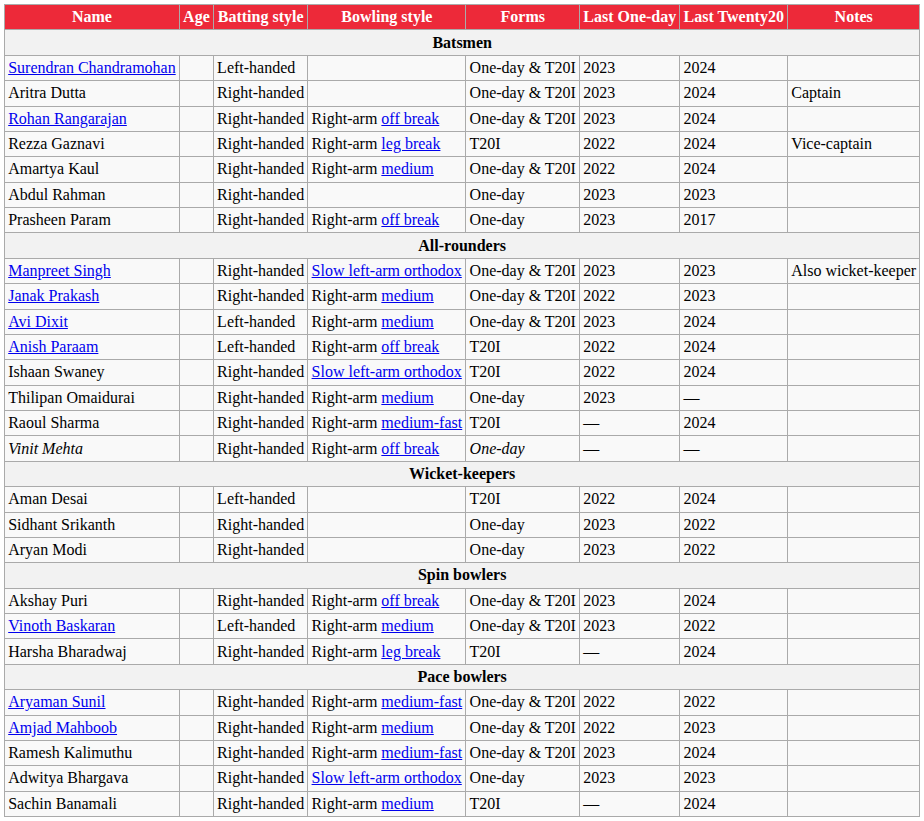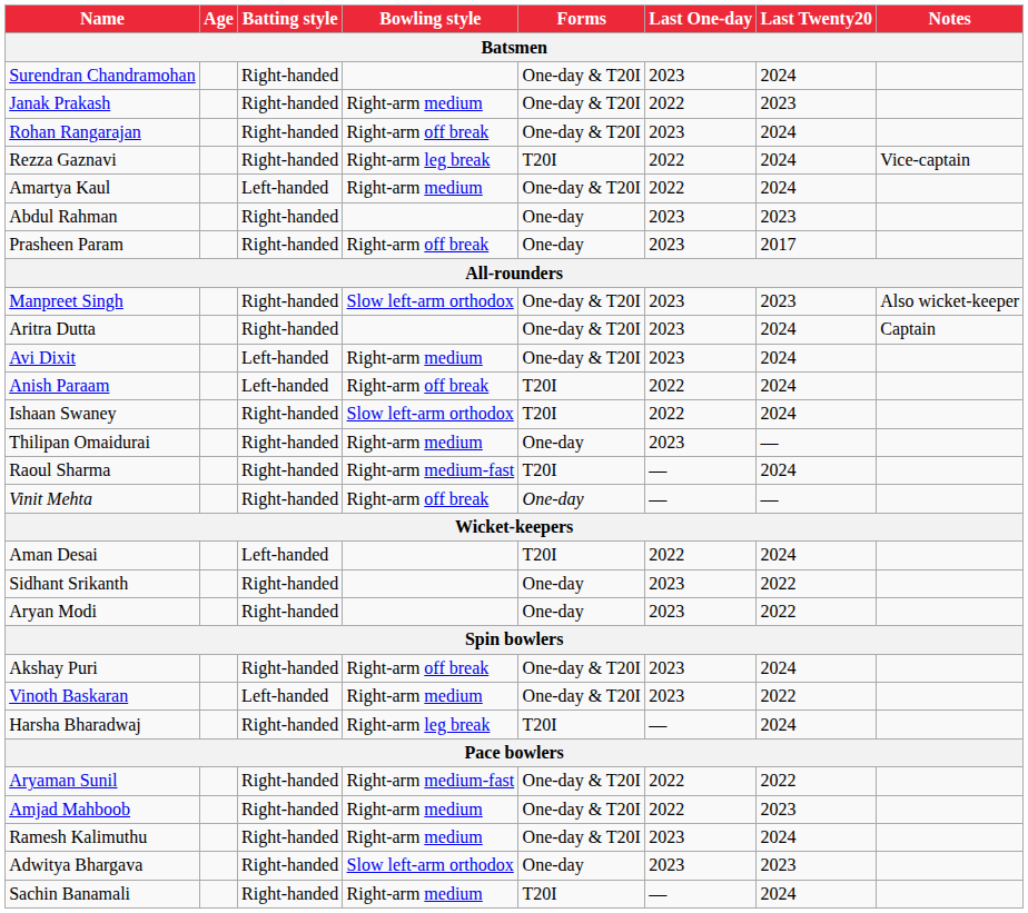Surendran Chandramohan | Batting style: Left-handed -> Right-handed
rows swapped: Aritra Dutta <-> Janak Prakash
Amartya Kaul | Batting style: Right-handed -> Left-handed
Ramesh Kalimuthu | Bowling style: Right-arm medium-fast -> Right-arm medium
